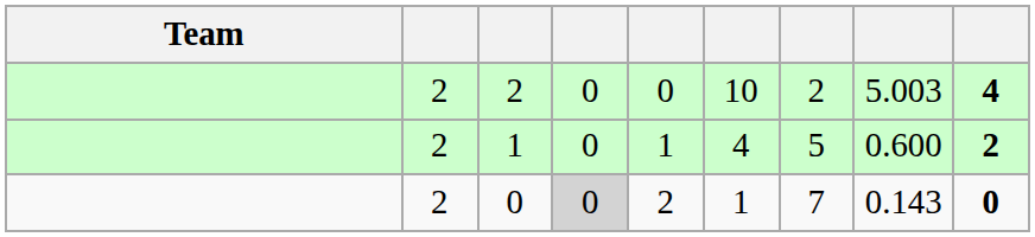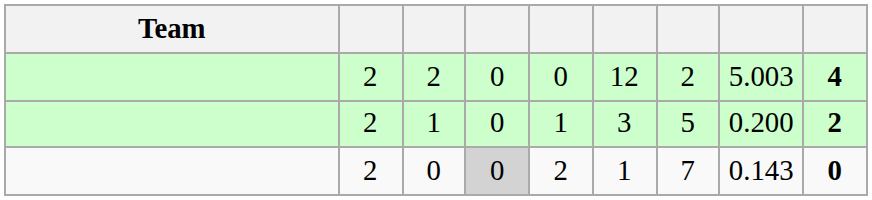row 2 | column 6: 10 -> 12
row 3 | column 6: 4 -> 3
row 3 | column 8: 0.600 -> 0.200
